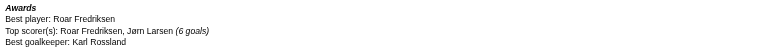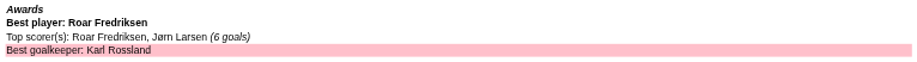Best player: Roar Fredriksen | Awards: normal -> bold
Best goalkeeper: Karl Rossland | Awards: no background -> pink background
